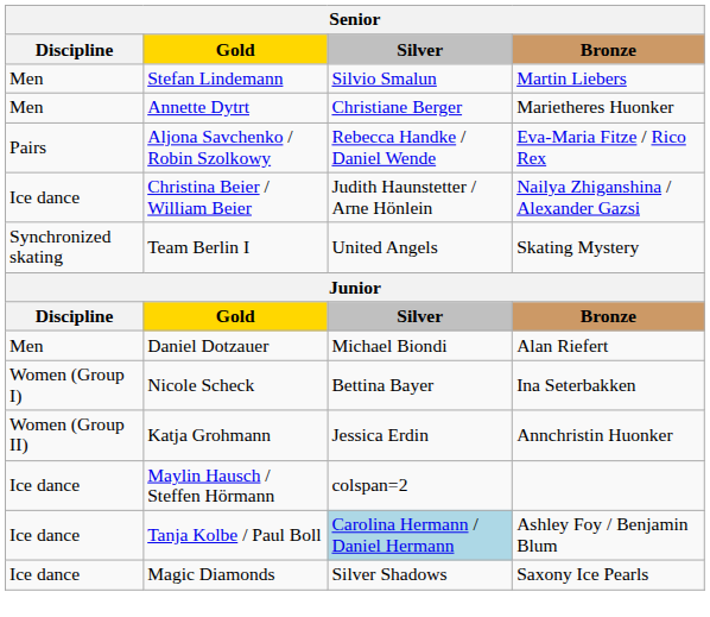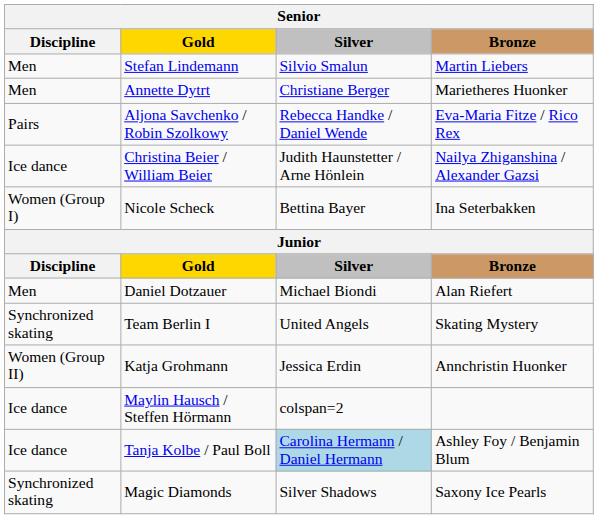rows swapped: Team Berlin I <-> Nicole Scheck
Magic Diamonds | Discipline: Ice dance -> Synchronized skating
